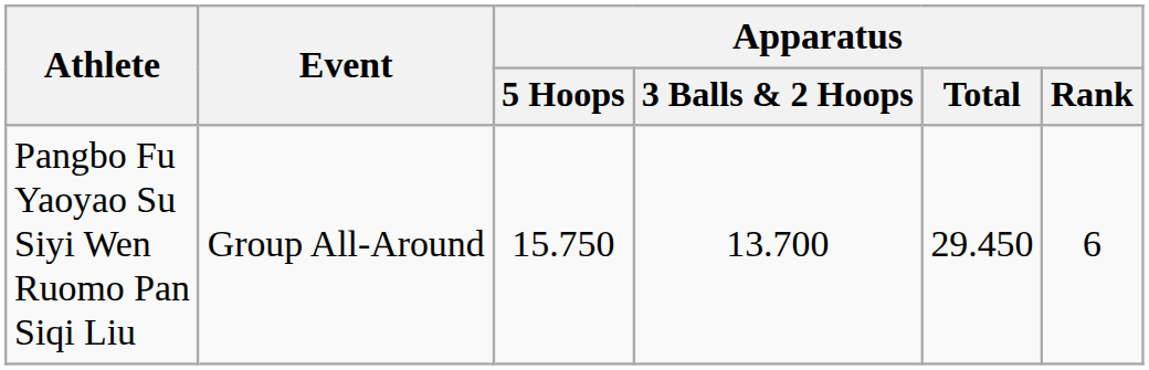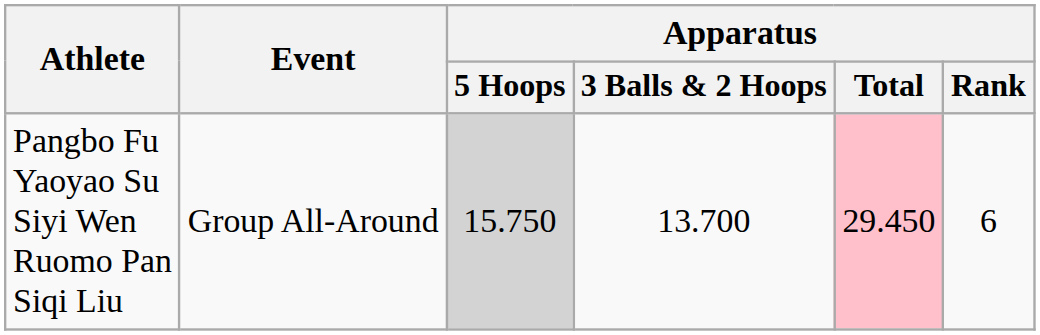row 3 | Apparatus / 5 Hoops: no background -> lightgrey background
row 3 | Apparatus / Total: no background -> pink background
